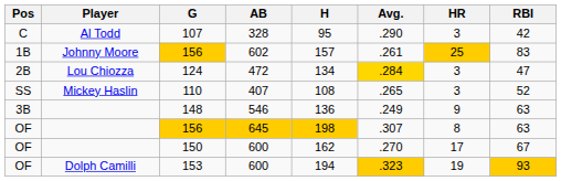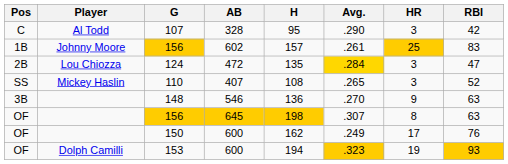124 | H: 134 -> 135
148 | Avg.: .249 -> .270
150 | Avg.: .270 -> .249
150 | RBI: 67 -> 76
